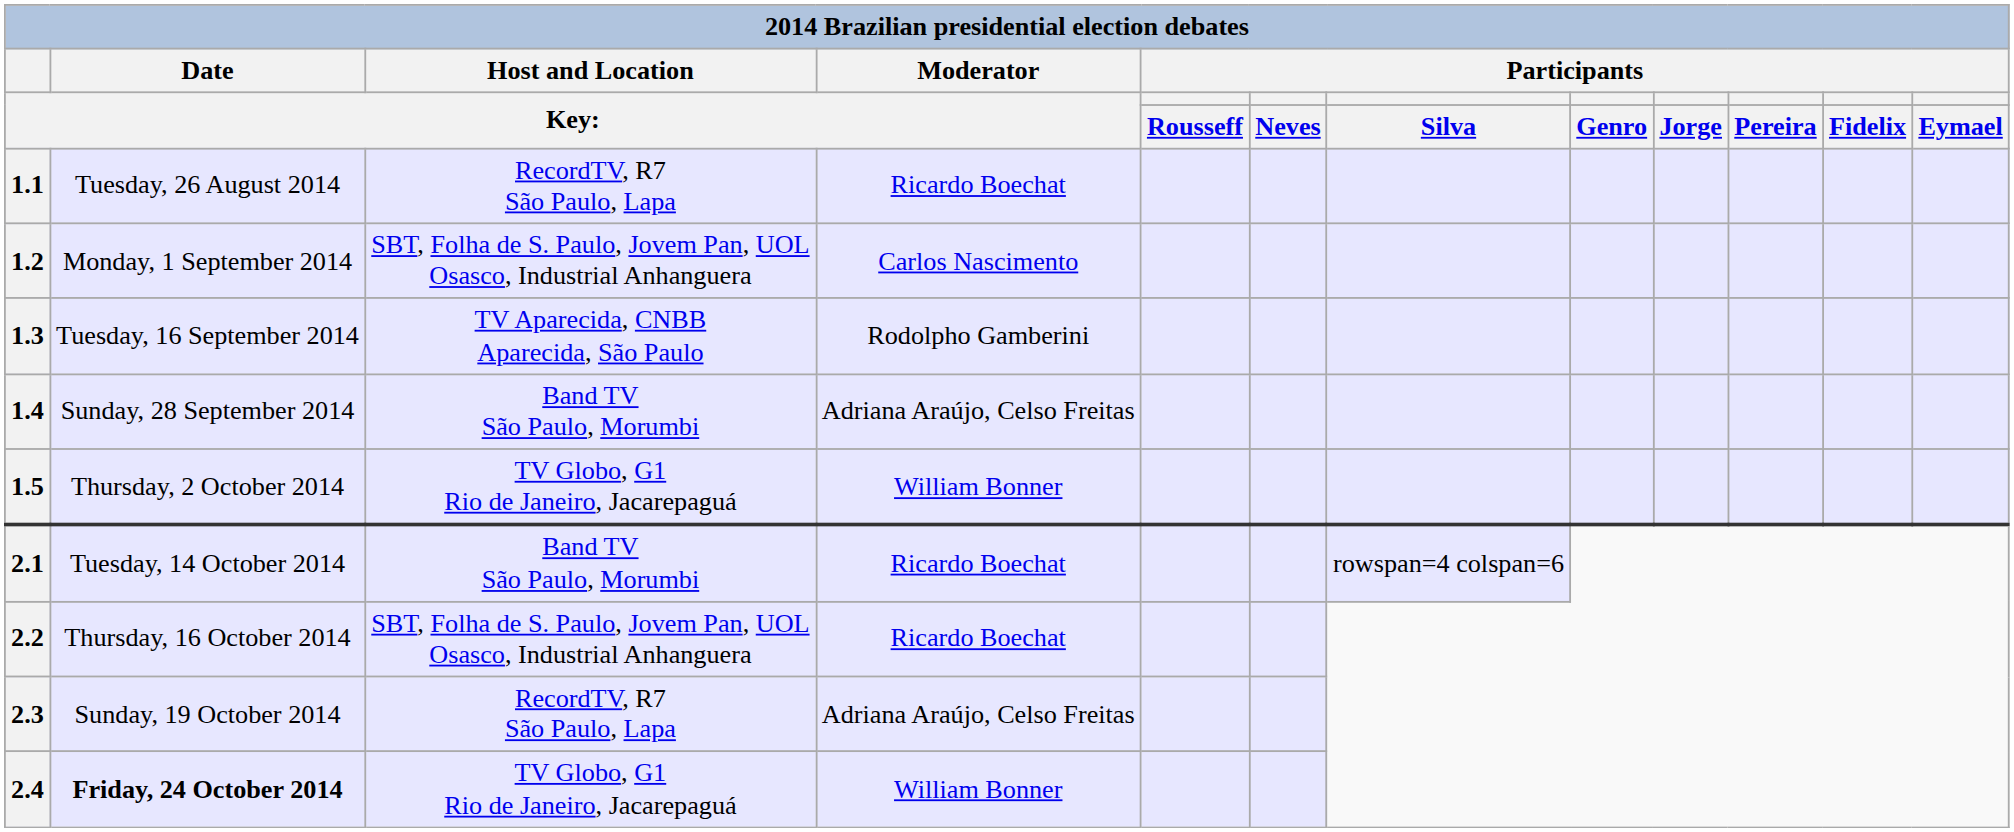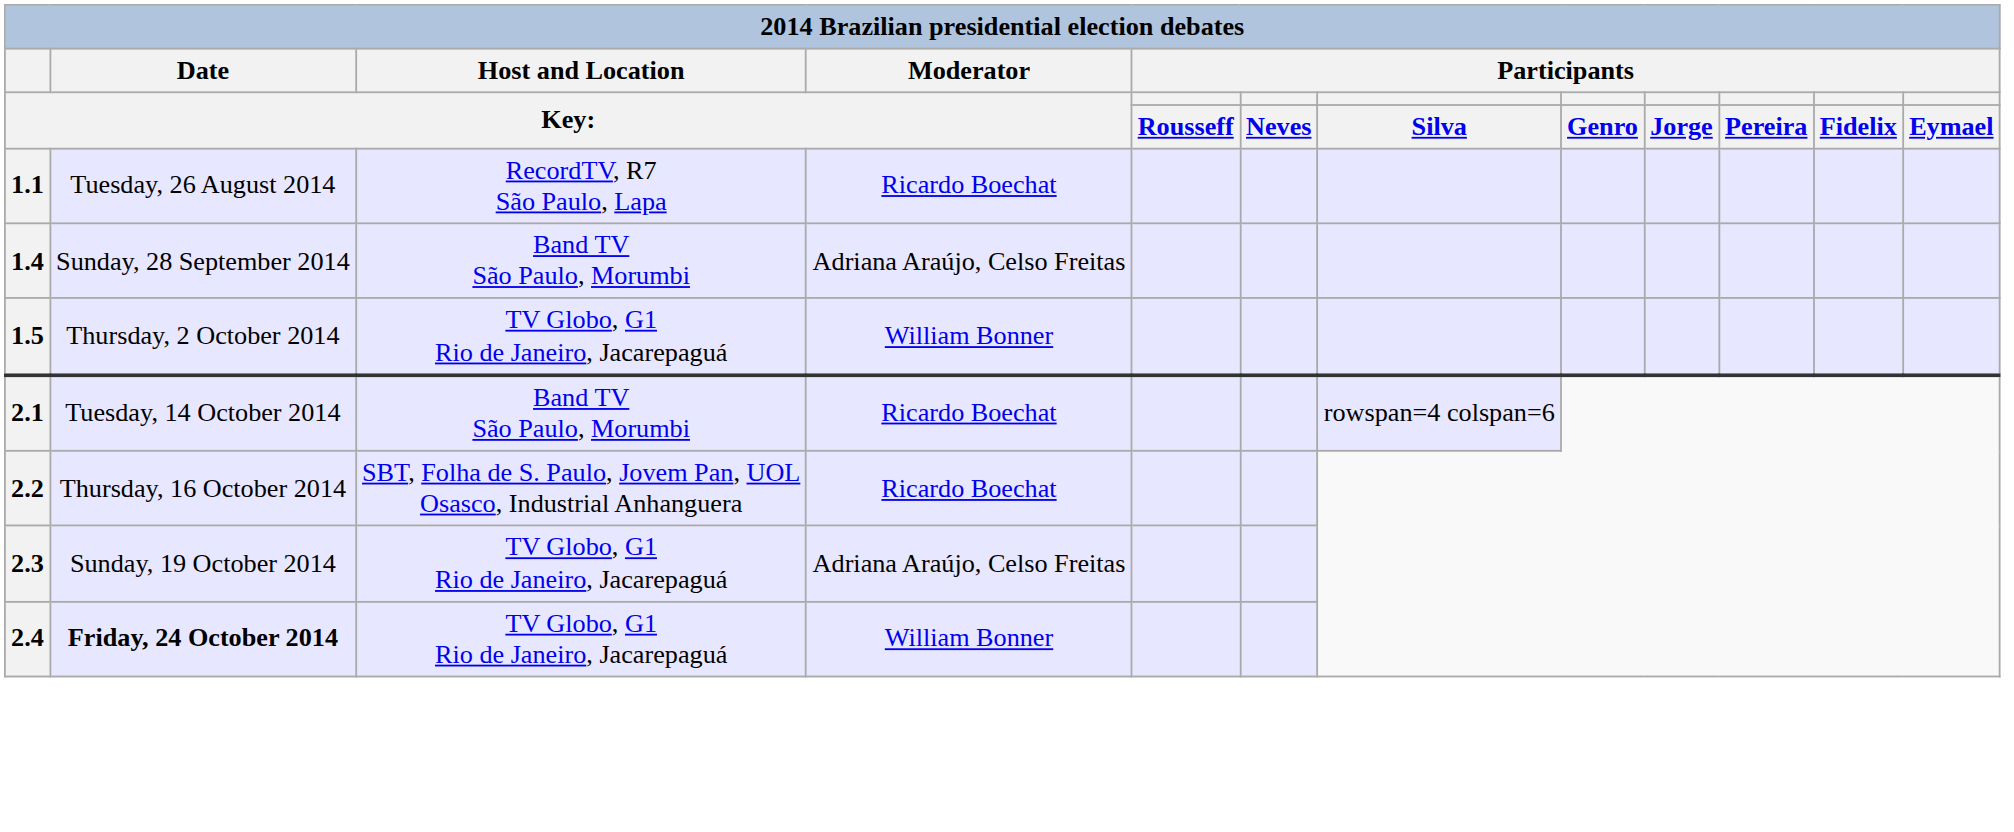- row: 1.2 | Monday, 1 September 2014 | SBT, Folha de S. Paulo, Jovem Pan, UOL Osasco, Industrial Anhanguera | Carlos Nascimento
- row: 1.3 | Tuesday, 16 September 2014 | TV Aparecida, CNBB Aparecida, São Paulo | Rodolpho Gamberini
2.3 | Host and Location / Key:: RecordTV, R7 São Paulo, Lapa -> TV Globo, G1 Rio de Janeiro, Jacarepaguá
